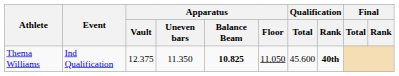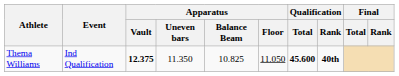Thema Williams | Apparatus / Vault: normal -> bold
Thema Williams | Apparatus / Balance Beam: bold -> normal
Thema Williams | Qualification / Total: normal -> bold
